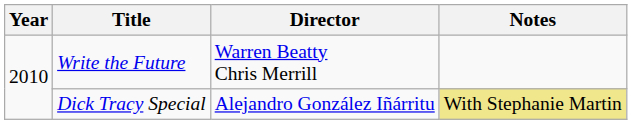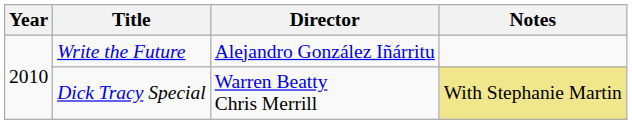Write the Future | Director: Warren Beatty Chris Merrill -> Alejandro González Iñárritu
Dick Tracy Special | Director: Alejandro González Iñárritu -> Warren Beatty Chris Merrill
